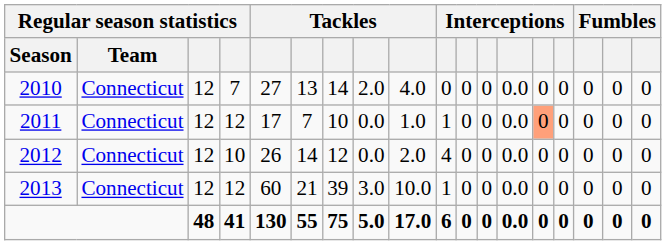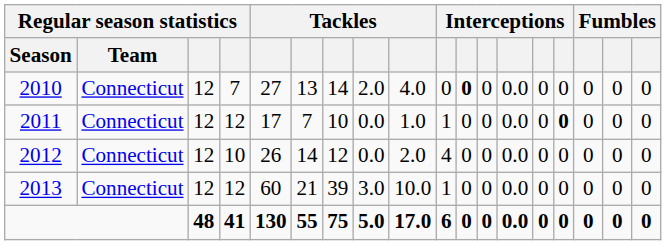2010 | column 11: normal -> bold
2011 | column 14: lightsalmon background -> no background
2011 | column 15: normal -> bold
